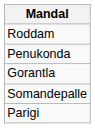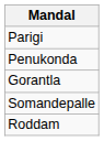row 2 | column 1: Roddam -> Parigi
row 6 | column 1: Parigi -> Roddam
